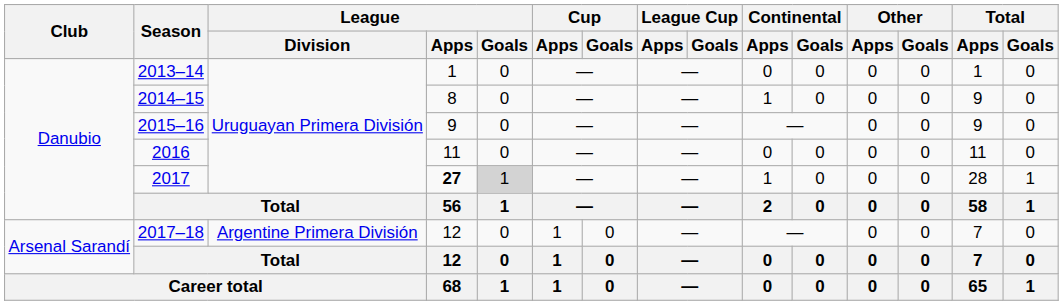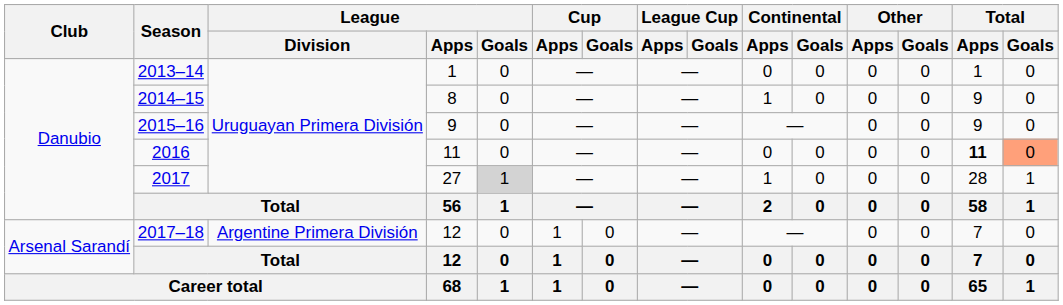2016 | Total / Apps: normal -> bold
2016 | Total / Goals: no background -> lightsalmon background
2017 | League / Apps: bold -> normal
